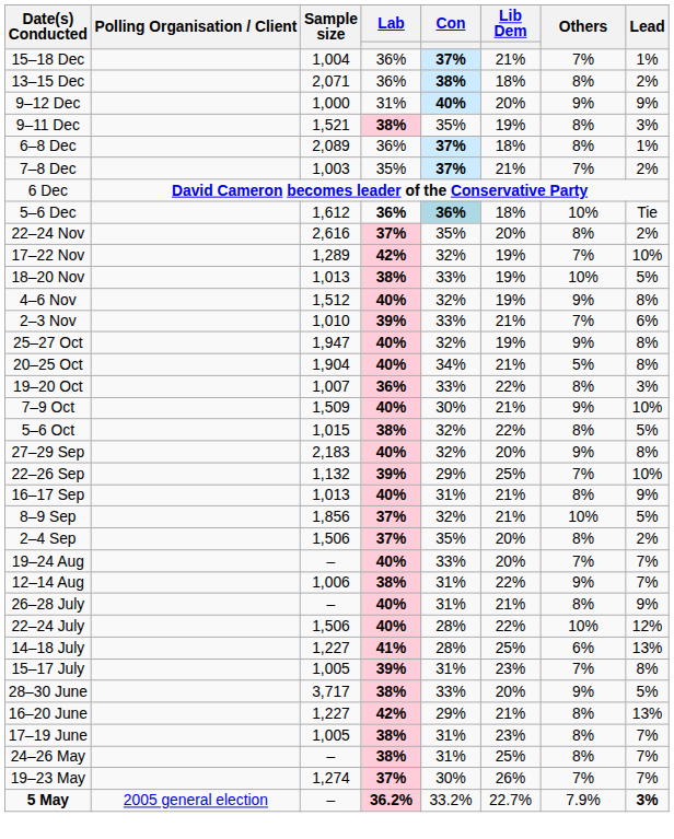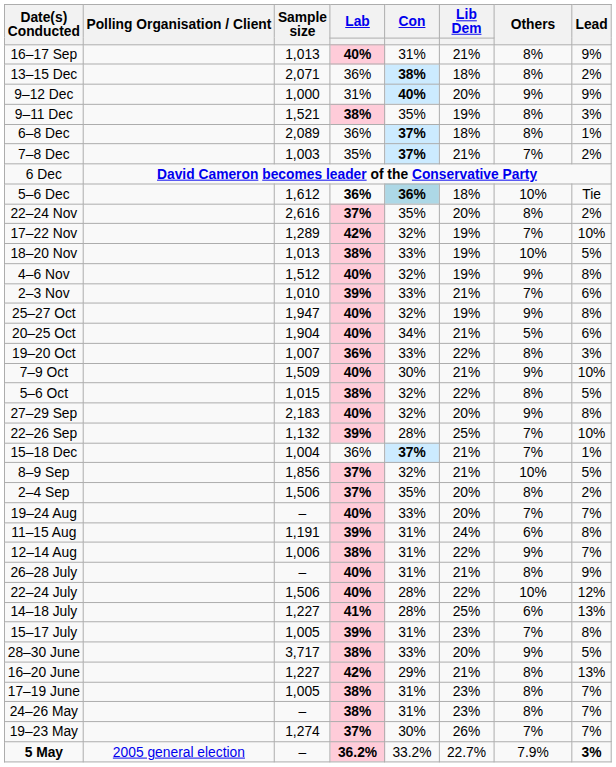rows swapped: 15–18 Dec <-> 16–17 Sep
20–25 Oct | Lead: 8% -> 6%
22–26 Sep | Con: 29% -> 28%
+ row: 11–15 Aug | 1,191 | 39% | 31% | 24% | 6% | 8%
24–26 May | Lib Dem: 25% -> 23%
